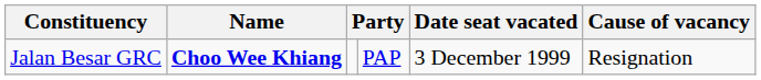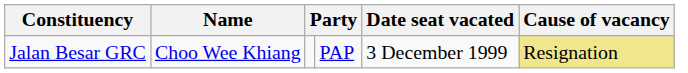Jalan Besar GRC | Name: bold -> normal
Jalan Besar GRC | Cause of vacancy: no background -> khaki background
